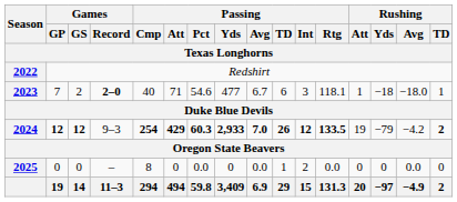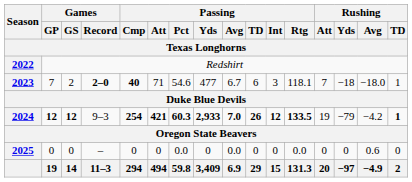2023 | Passing / Cmp / Texas Longhorns: normal -> bold
2023 | Rushing / Att / Texas Longhorns: 1 -> 7
2024 | Passing / Att / Texas Longhorns: 429 -> 421
2024 | Rushing / TD / Texas Longhorns: 2 -> 1
2025 | Passing / Cmp / Texas Longhorns: 8 -> 0
2025 | Passing / TD / Texas Longhorns: 1 -> 0
2025 | Passing / Int / Texas Longhorns: 2 -> 0
2025 | Rushing / Avg / Texas Longhorns: 0.0 -> 0.6
